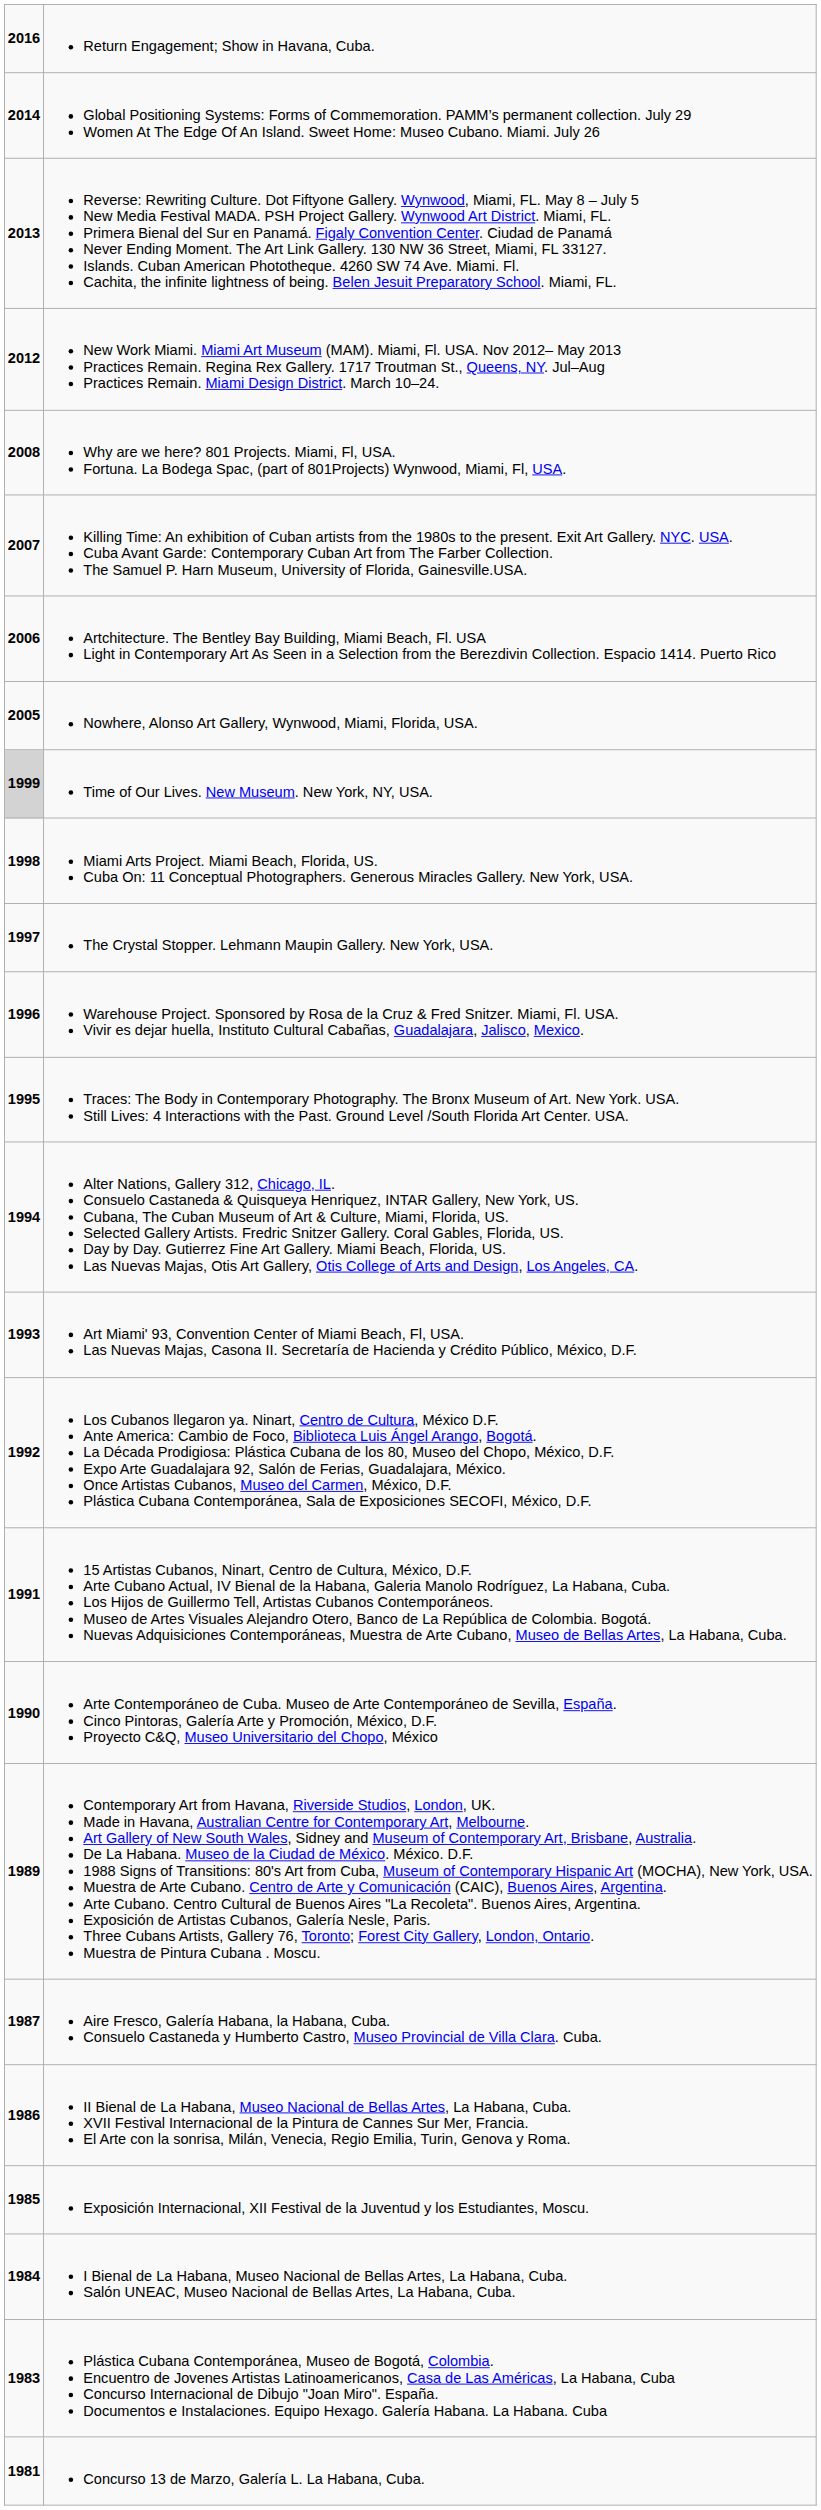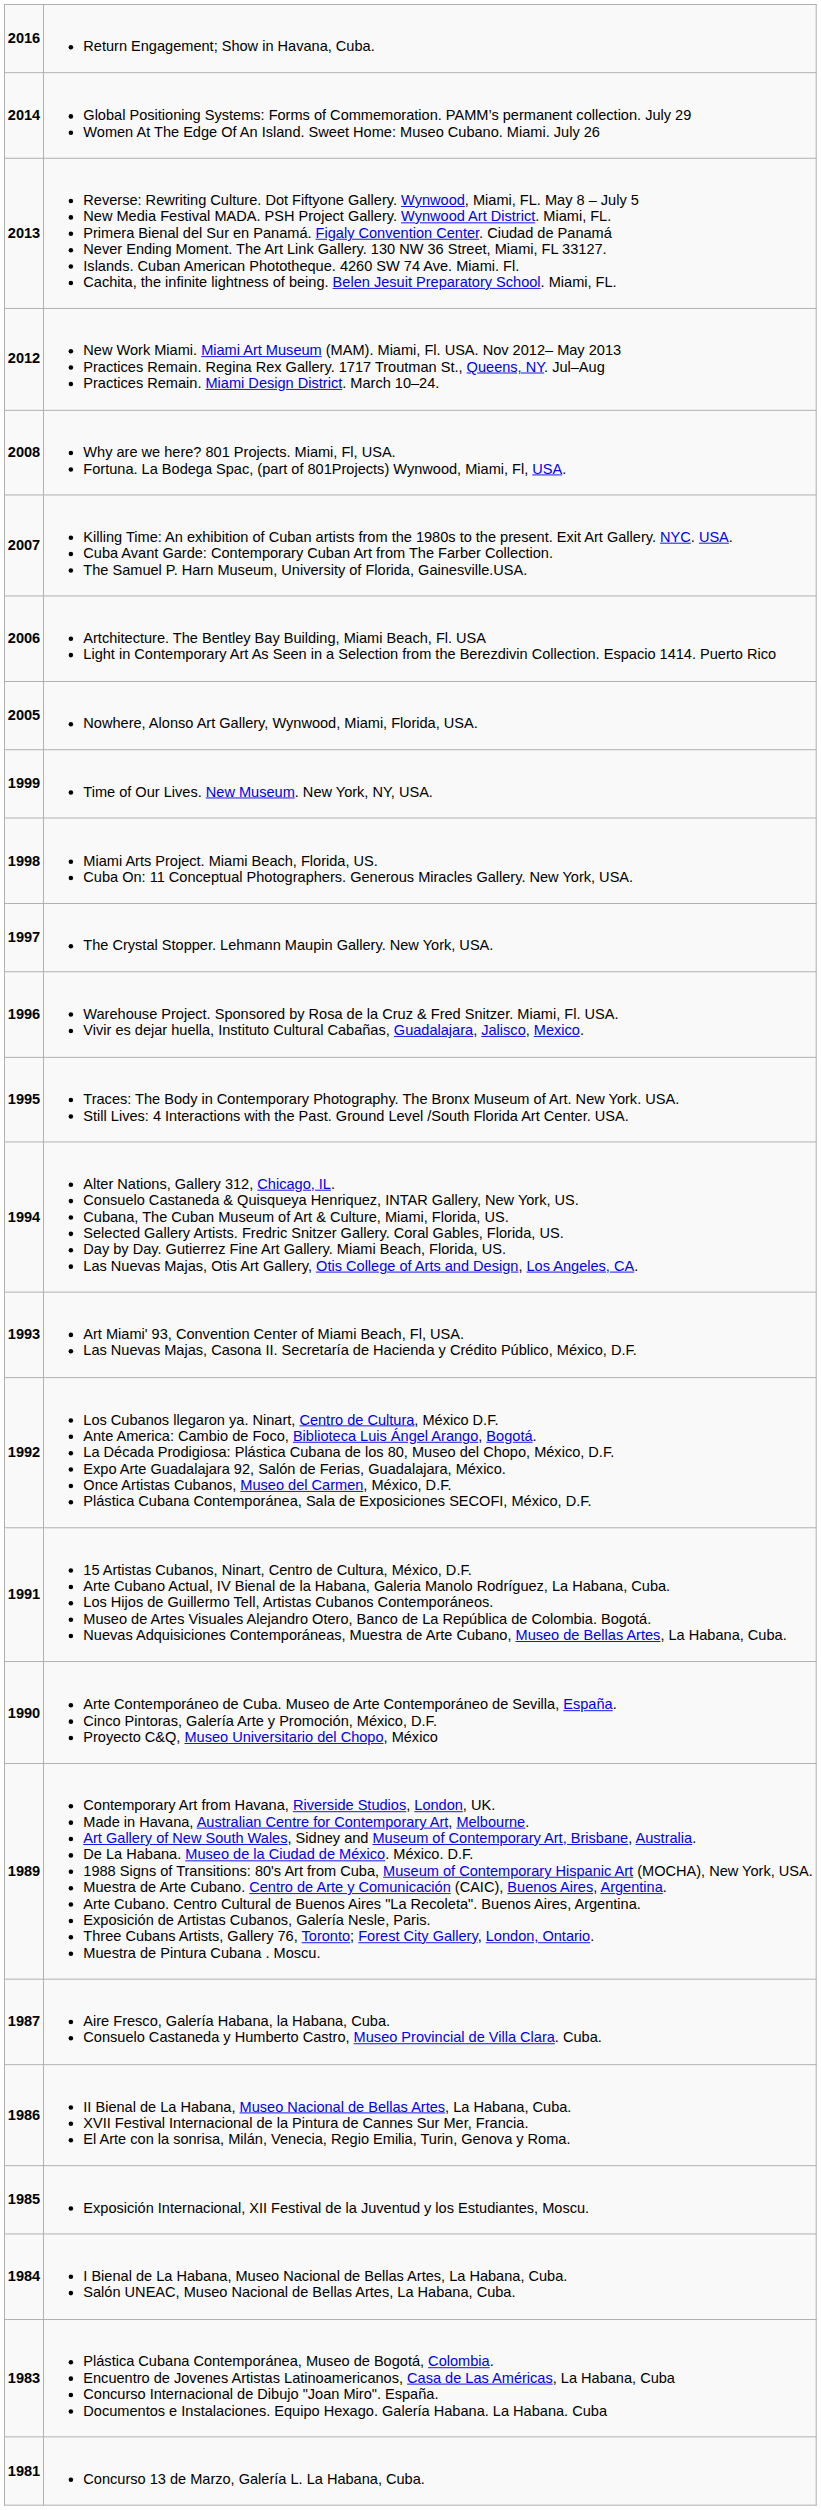Time of Our Lives. New Museum. New York, NY, USA. | column 1: lightgrey background -> no background
